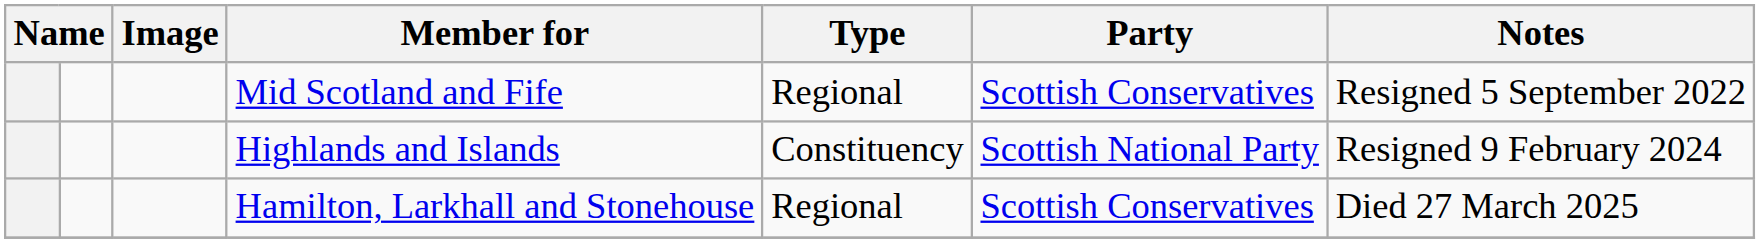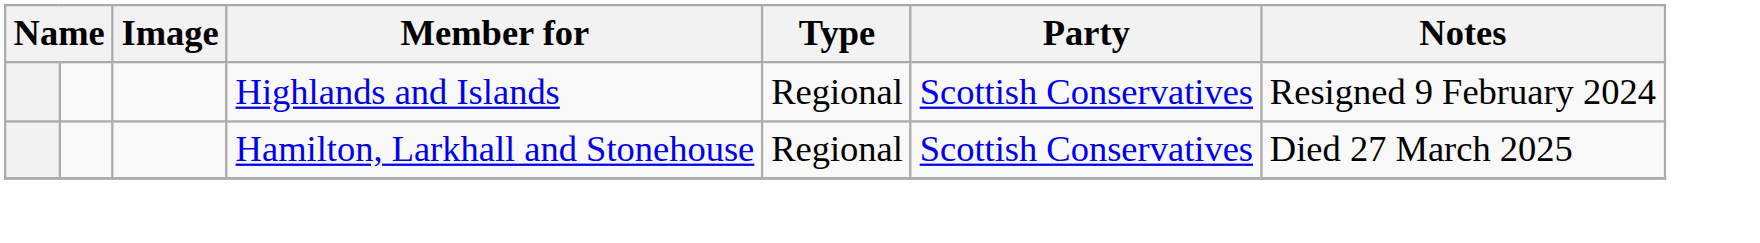- row: Mid Scotland and Fife | Regional | Scottish Conservatives | Resigned 5 September 2022
Highlands and Islands | Type: Constituency -> Regional
Highlands and Islands | Party: Scottish National Party -> Scottish Conservatives
